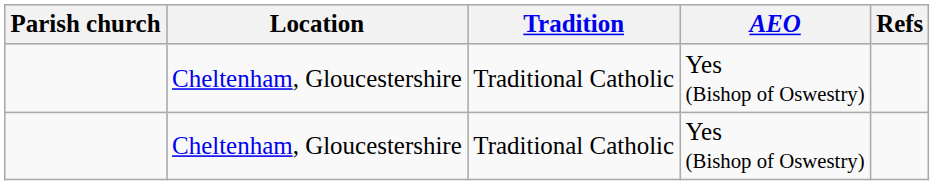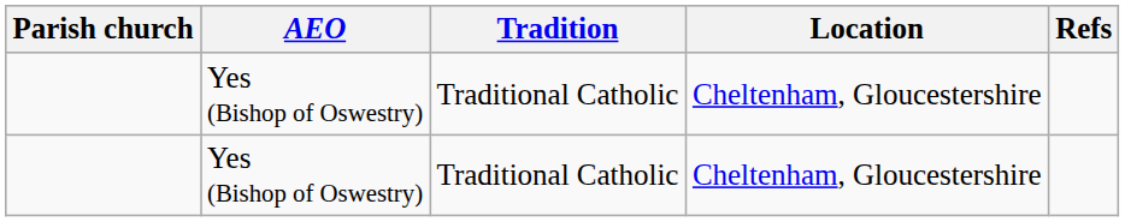columns swapped: Location <-> AEO
